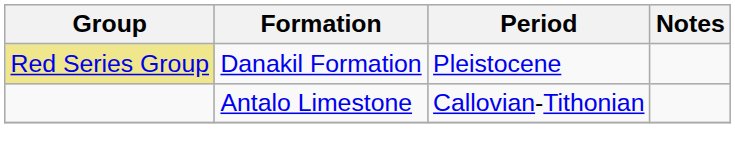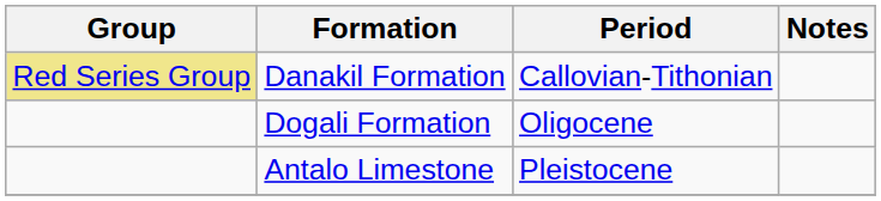Danakil Formation | Period: Pleistocene -> Callovian-Tithonian
+ row: Dogali Formation | Oligocene
Antalo Limestone | Period: Callovian-Tithonian -> Pleistocene
